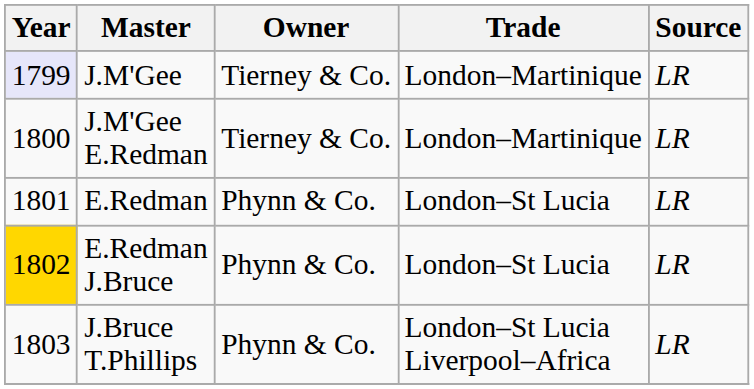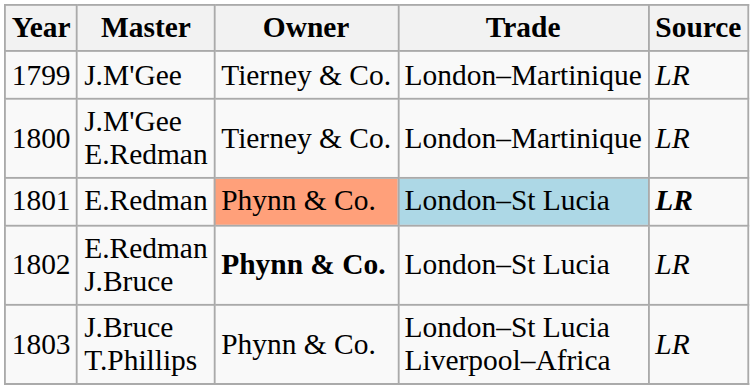J.M'Gee | Year: lavender background -> no background
E.Redman | Owner: no background -> lightsalmon background
E.Redman | Trade: no background -> lightblue background
E.Redman | Source: normal -> bold
E.Redman J.Bruce | Year: gold background -> no background
E.Redman J.Bruce | Owner: normal -> bold
